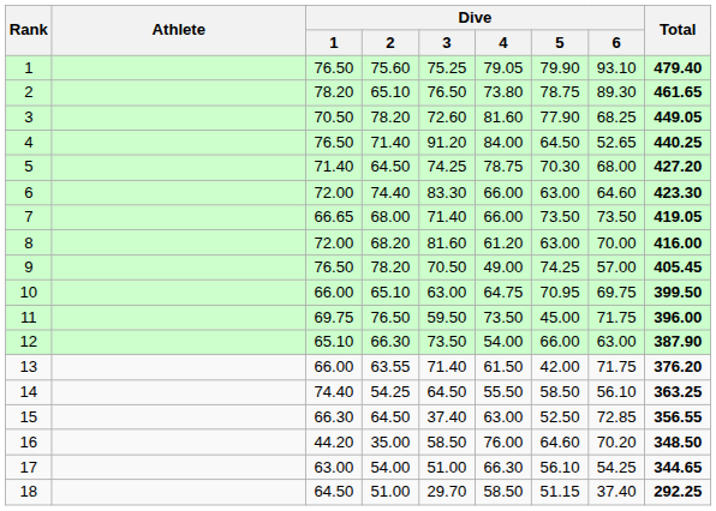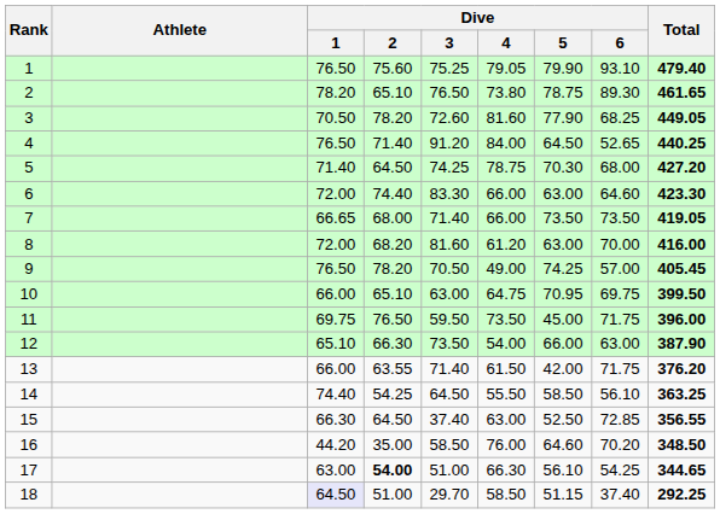17 | Dive / 2: normal -> bold
18 | Dive / 1: no background -> lavender background
